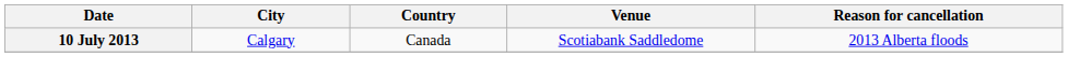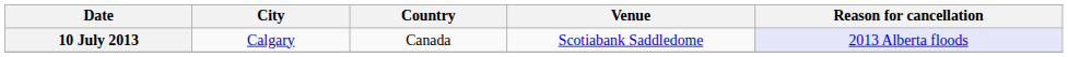10 July 2013 | Reason for cancellation: no background -> lavender background
